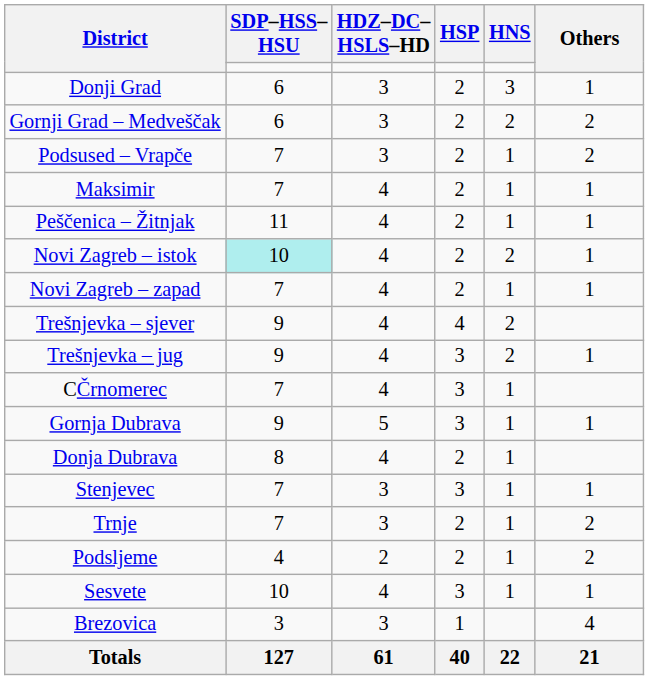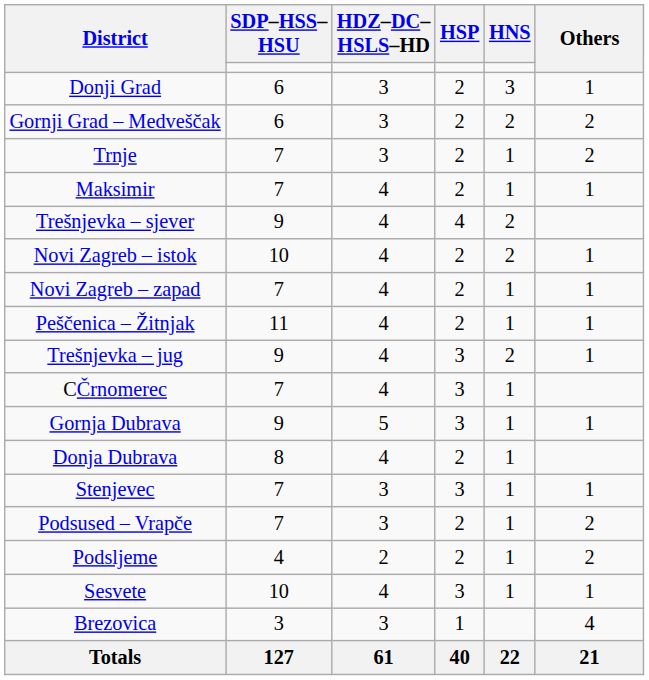rows swapped: Trnje <-> Podsused – Vrapče
rows swapped: Peščenica – Žitnjak <-> Trešnjevka – sjever
Novi Zagreb – istok | SDP–HSS– HSU: paleturquoise background -> no background
